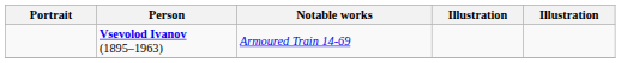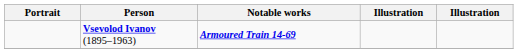Vsevolod Ivanov (1895–1963) | Notable works: normal -> bold
